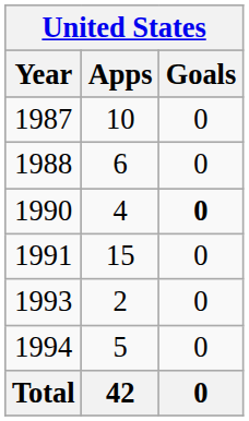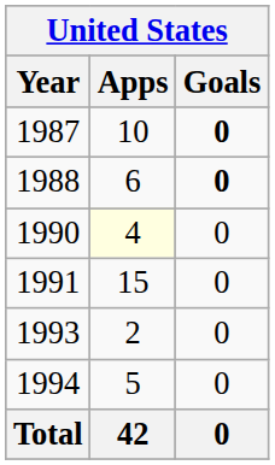1987 | Goals: normal -> bold
1988 | Goals: normal -> bold
1990 | Apps: no background -> lightyellow background
1990 | Goals: bold -> normal
